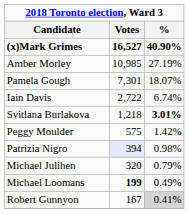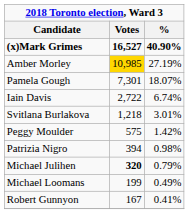Amber Morley | Votes: no background -> gold background
Svitlana Burlakova | %: bold -> normal
Patrizia Nigro | Votes: lavender background -> no background
Michael Julihen | Votes: normal -> bold
Michael Loomans | Votes: bold -> normal
Robert Gunnyon | %: lightgrey background -> no background
